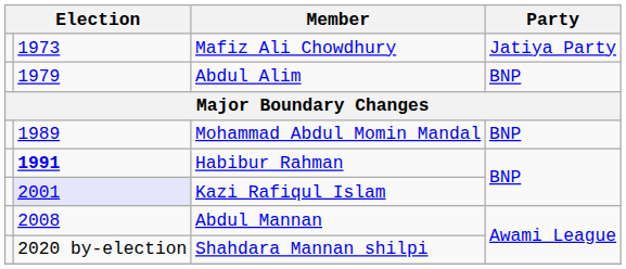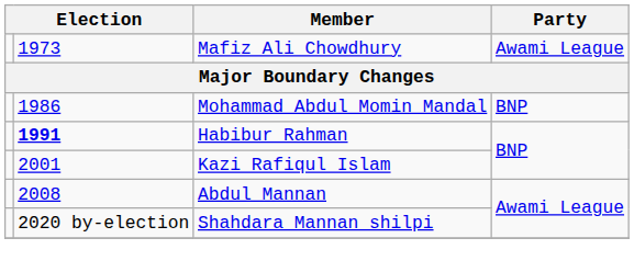Mafiz Ali Chowdhury | Party: Jatiya Party -> Awami League
- row: 1979 | Abdul Alim | BNP
Mohammad Abdul Momin Mandal | column 2: 1989 -> 1986
Kazi Rafiqul Islam | column 2: lavender background -> no background
